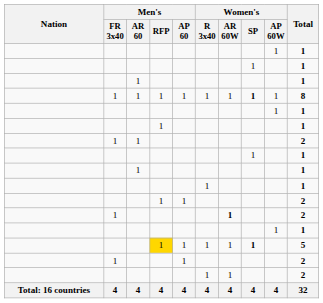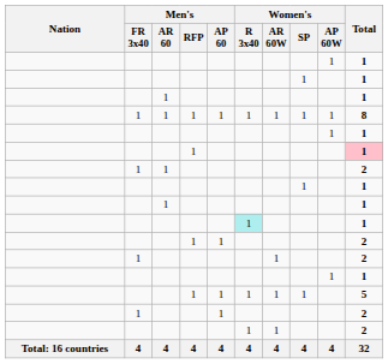row 6 | Women's / SP: bold -> normal
row 8 | Total: no background -> pink background
row 12 | Women's / R 3x40: no background -> paleturquoise background
row 14 | Women's / AR 60W: bold -> normal
row 16 | Men's / RFP: gold background -> no background
row 16 | Women's / SP: bold -> normal
